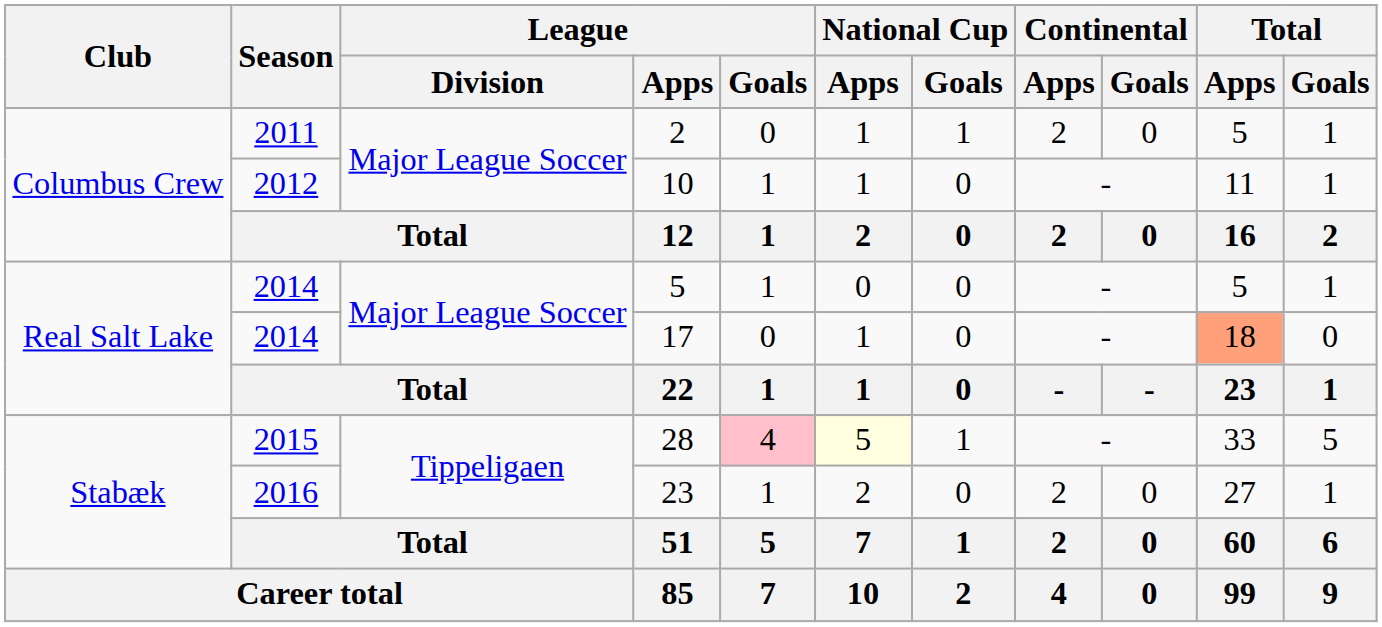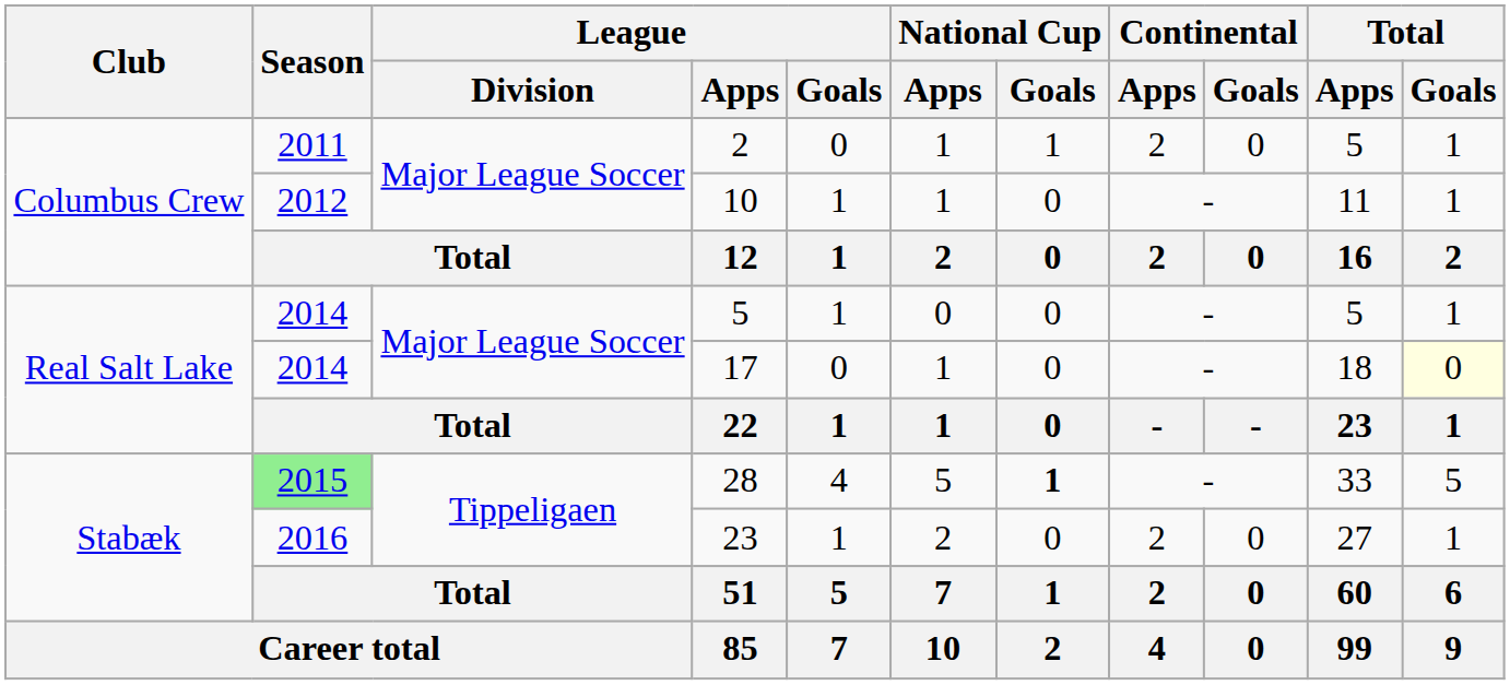17 | Total / Apps: lightsalmon background -> no background
17 | Total / Goals: no background -> lightyellow background
28 | Season: no background -> lightgreen background
28 | League / Goals: pink background -> no background
28 | National Cup / Apps: lightyellow background -> no background
28 | National Cup / Goals: normal -> bold
